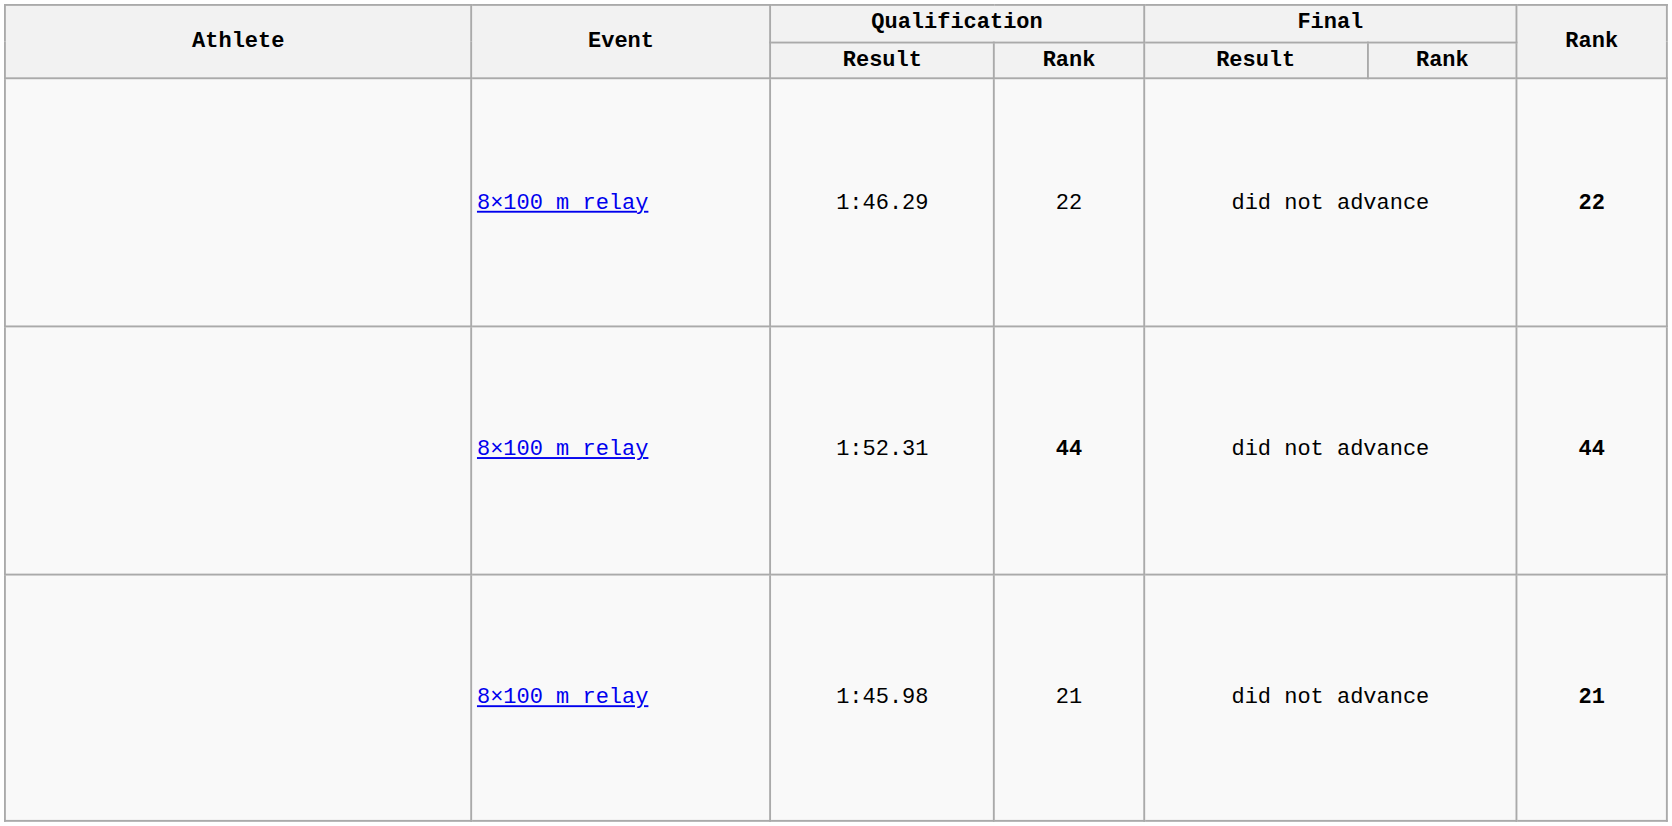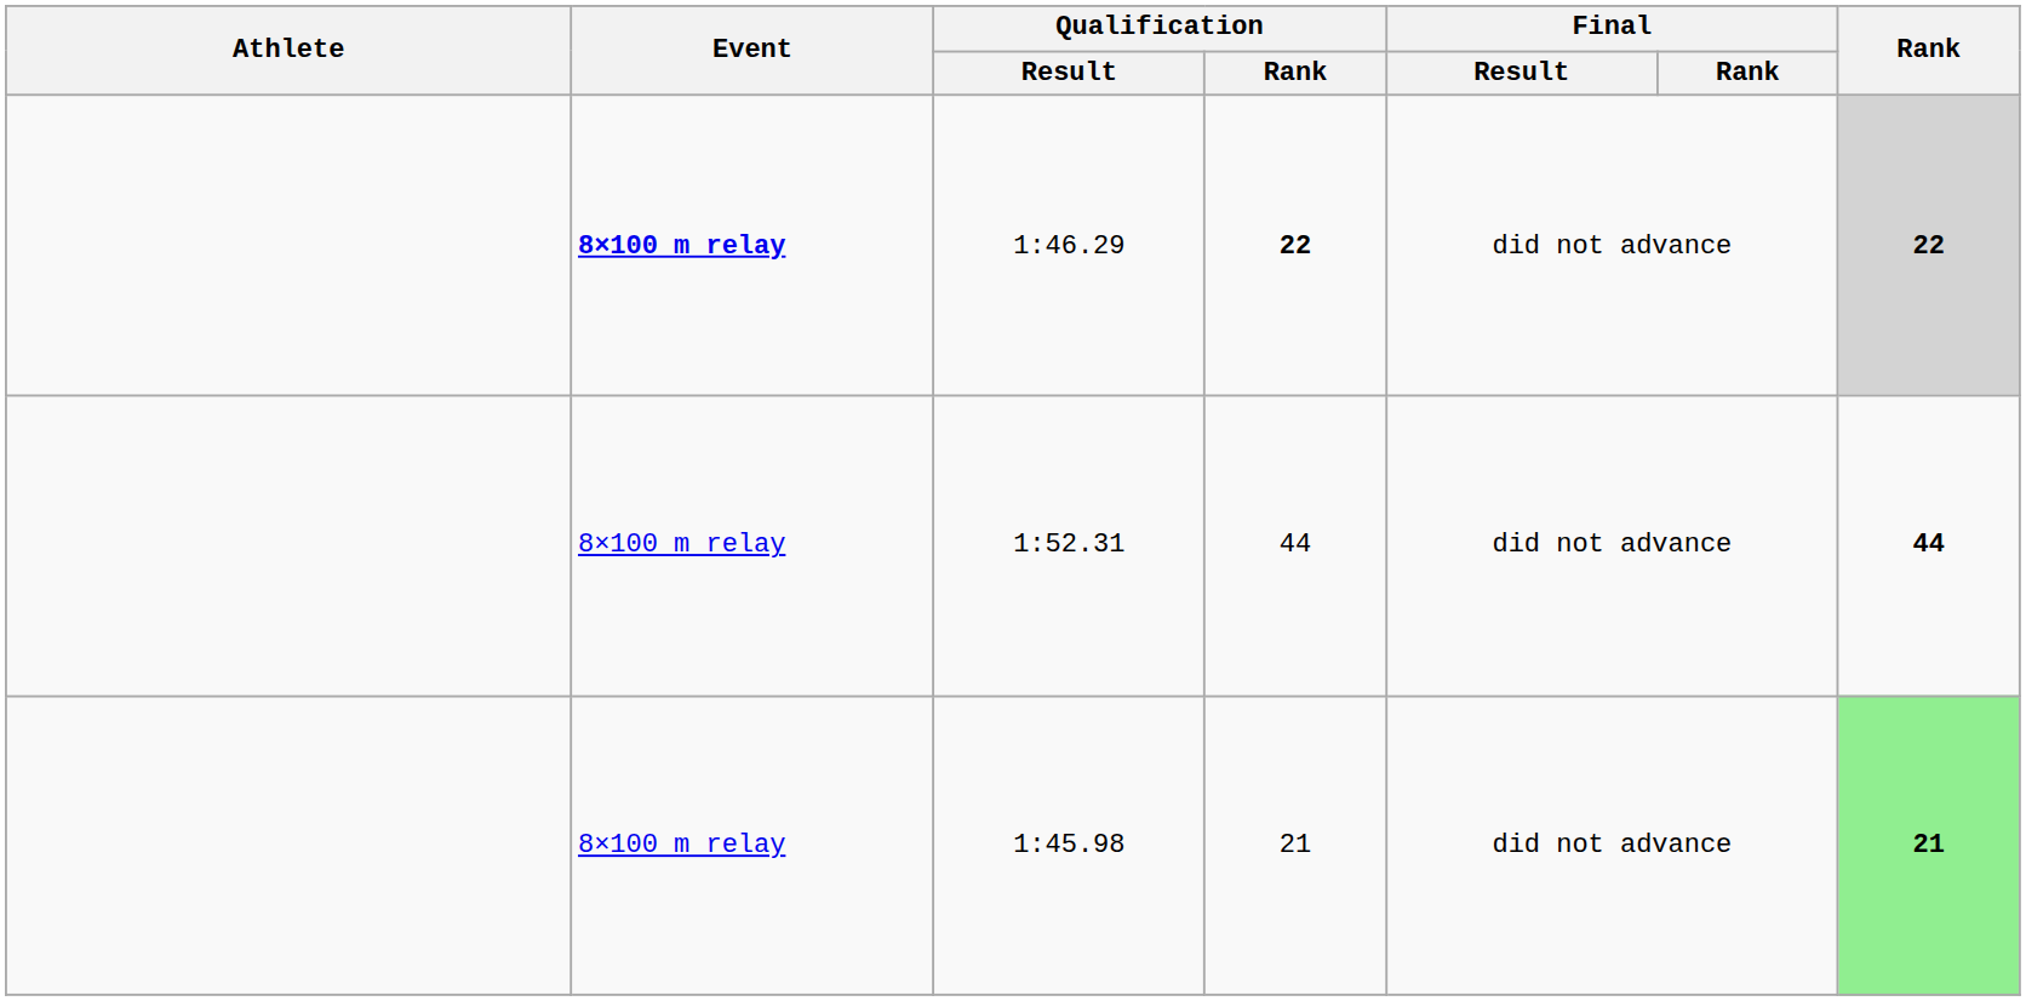1:46.29 | Event: normal -> bold
1:46.29 | Qualification / Rank: normal -> bold
1:46.29 | Rank: no background -> lightgrey background
1:52.31 | Qualification / Rank: bold -> normal
1:45.98 | Rank: no background -> lightgreen background
